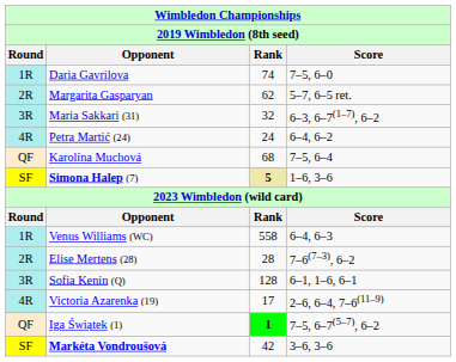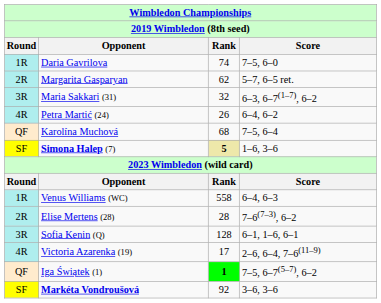Petra Martić (24) | Rank: 24 -> 26
Markéta Vondroušová | Rank: 42 -> 92
